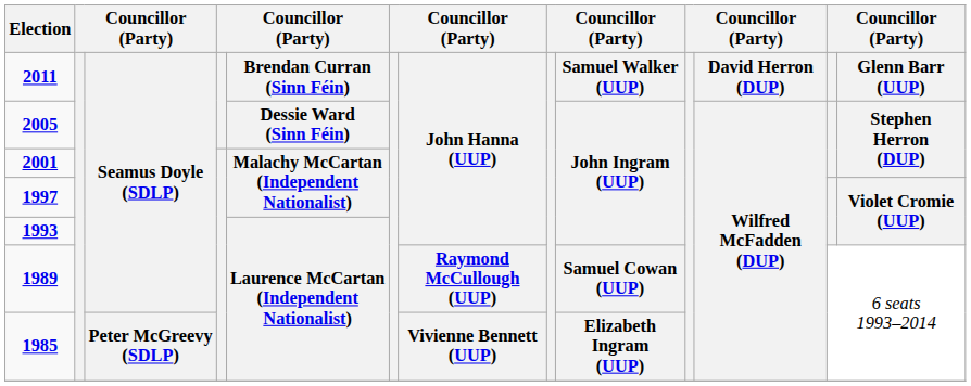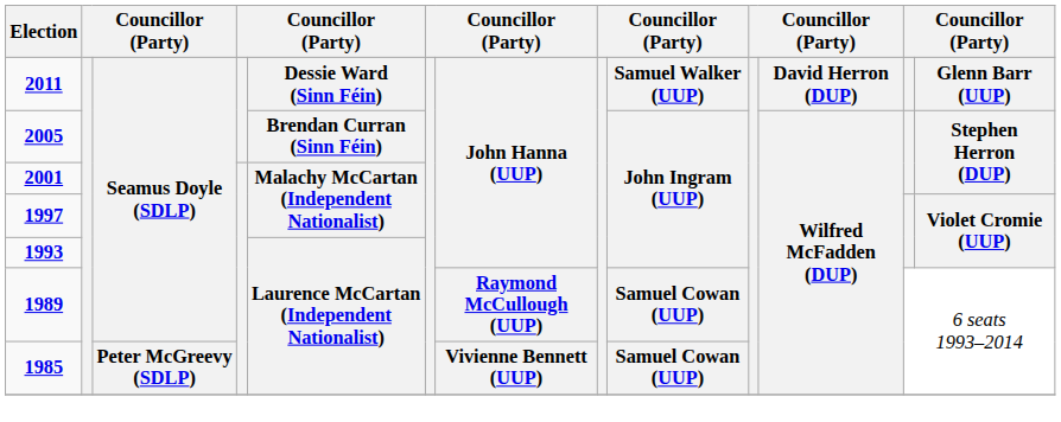2011 | column 5: Brendan Curran (Sinn Féin) -> Dessie Ward (Sinn Féin)
2005 | column 5: Dessie Ward (Sinn Féin) -> Brendan Curran (Sinn Féin)
1985 | column 9: Elizabeth Ingram (UUP) -> Samuel Cowan (UUP)
